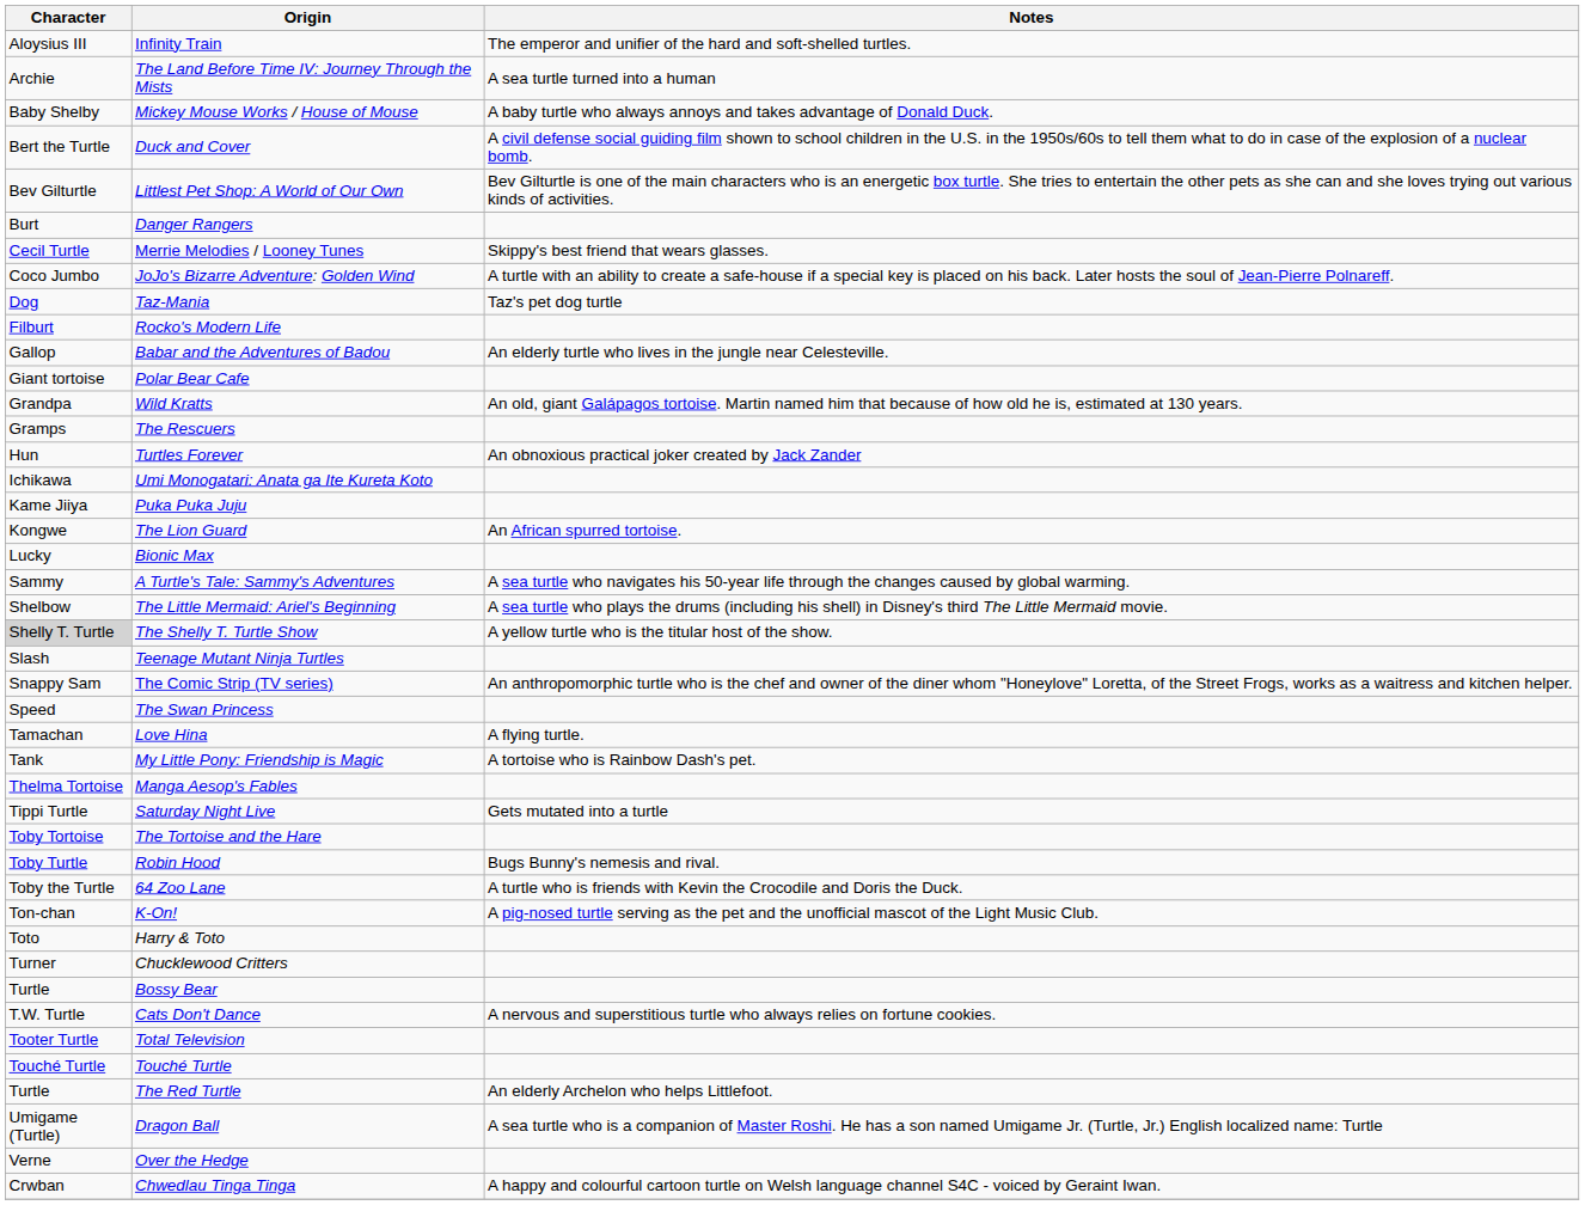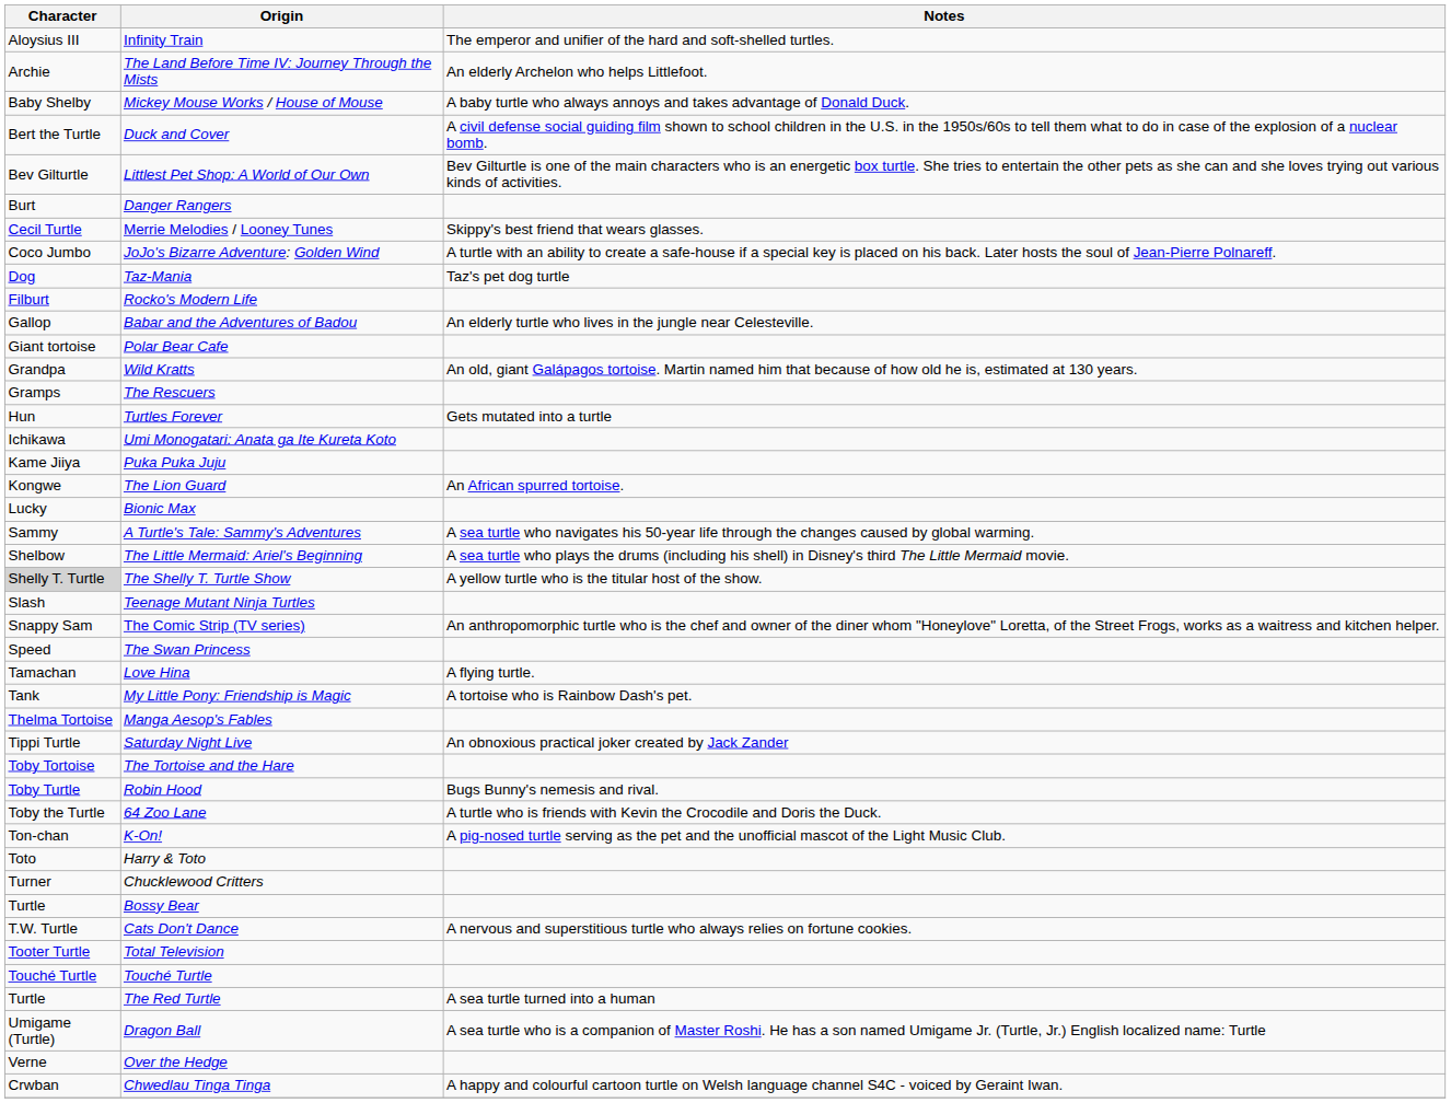The Land Before Time IV: Journey Through the Mists | Notes: A sea turtle turned into a human -> An elderly Archelon who helps Littlefoot.
Turtles Forever | Notes: An obnoxious practical joker created by Jack Zander -> Gets mutated into a turtle
Saturday Night Live | Notes: Gets mutated into a turtle -> An obnoxious practical joker created by Jack Zander
The Red Turtle | Notes: An elderly Archelon who helps Littlefoot. -> A sea turtle turned into a human
